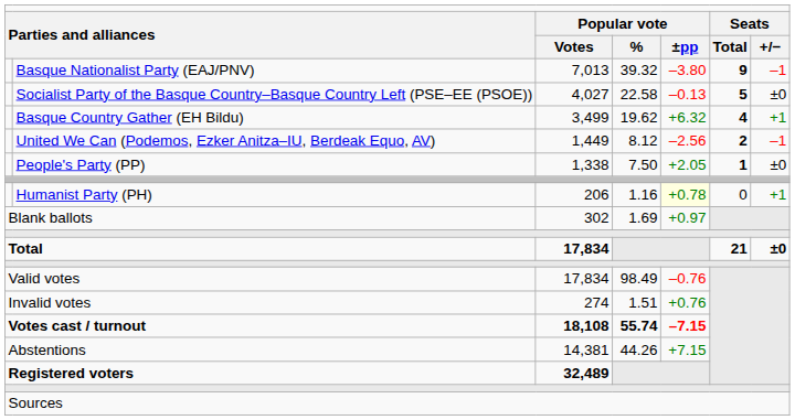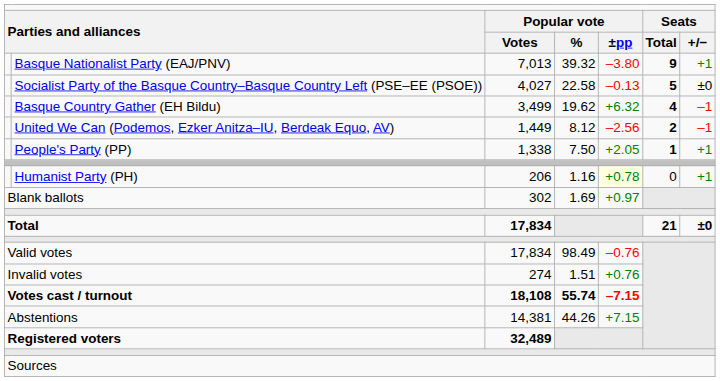Basque Nationalist Party (EAJ/PNV) | column 7: –1 -> +1
Basque Country Gather (EH Bildu) | column 7: +1 -> –1
People's Party (PP) | column 7: ±0 -> +1
